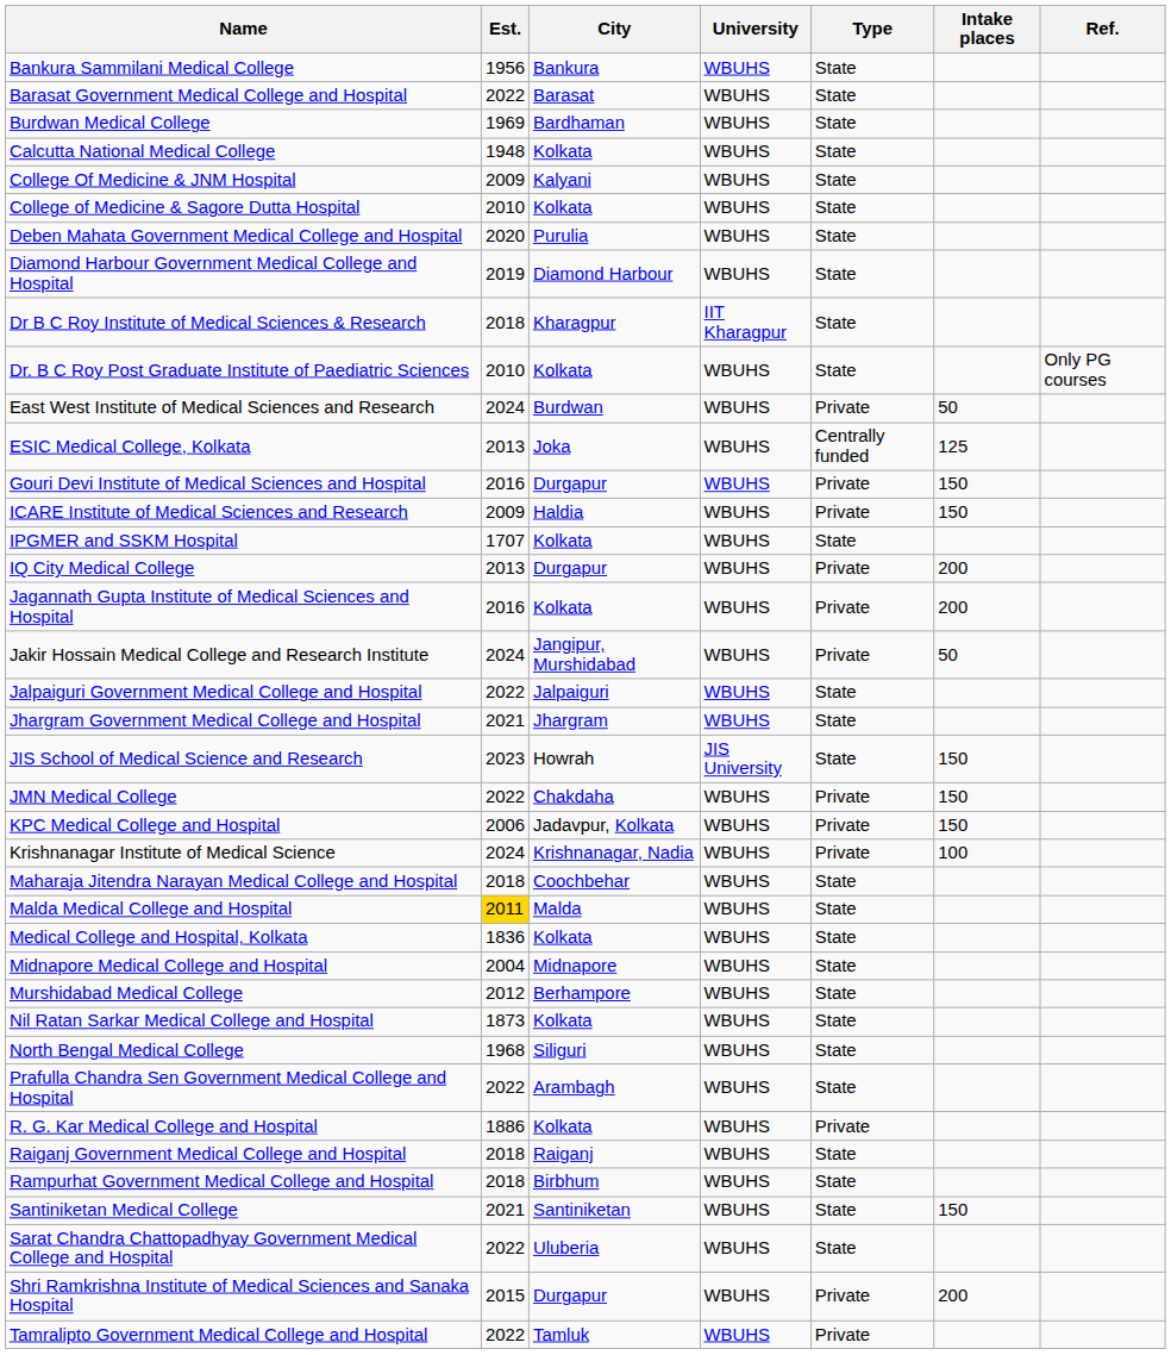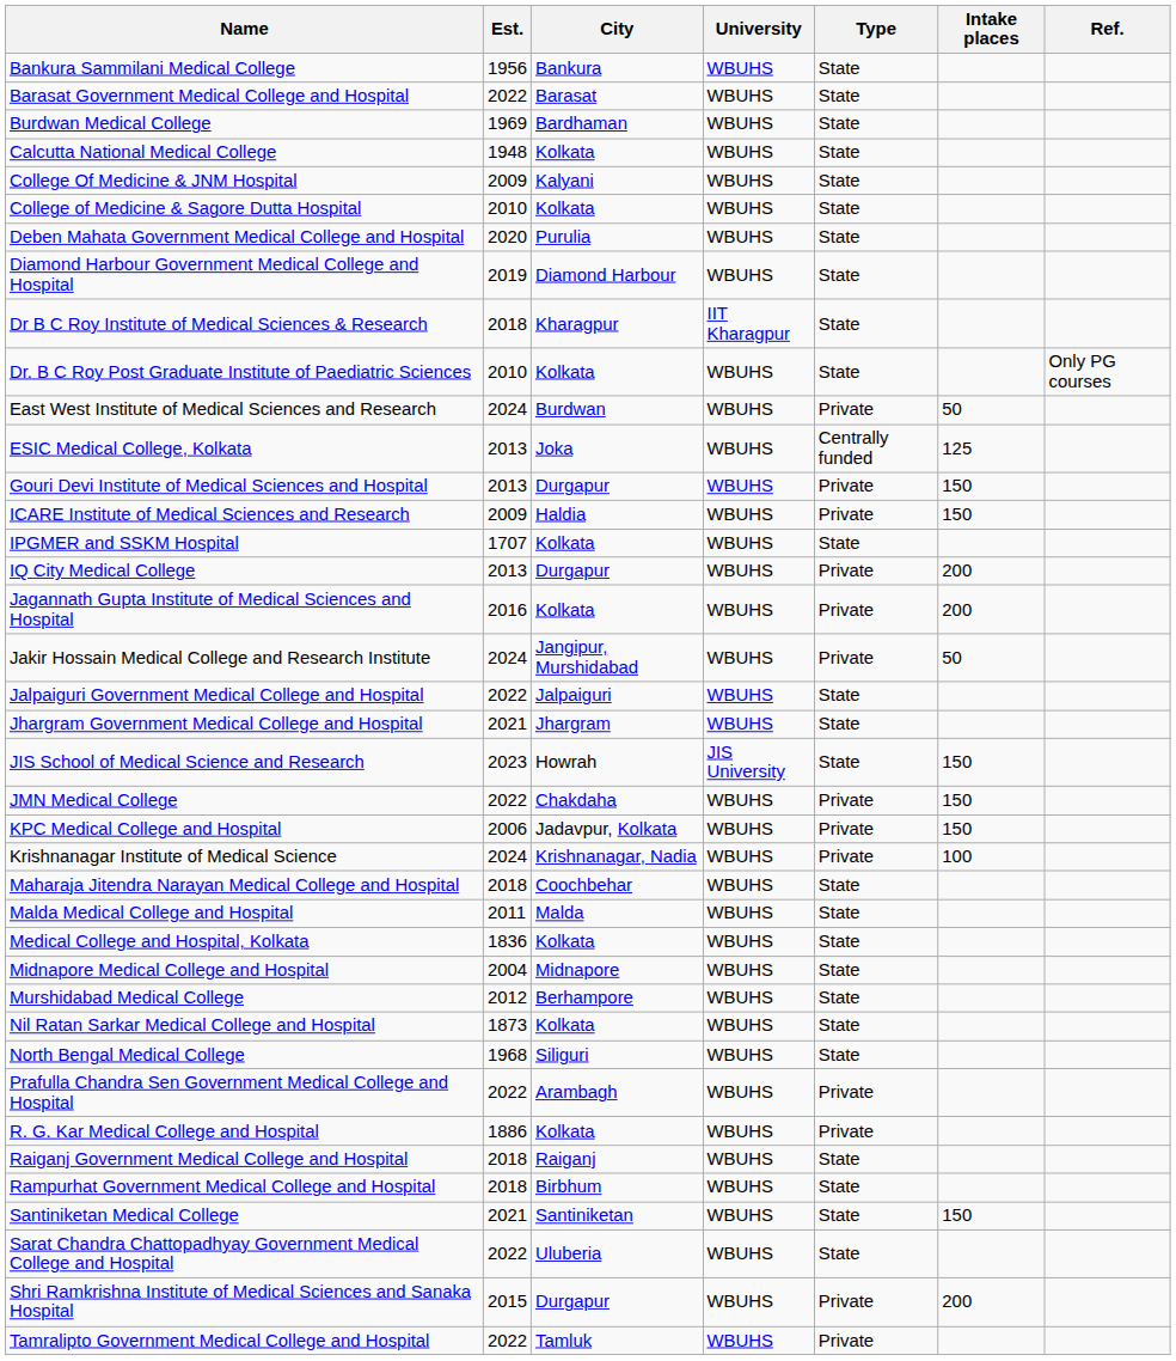Gouri Devi Institute of Medical Sciences and Hospital | Est.: 2016 -> 2013
Malda Medical College and Hospital | Est.: gold background -> no background
Prafulla Chandra Sen Government Medical College and Hospital | Type: State -> Private
